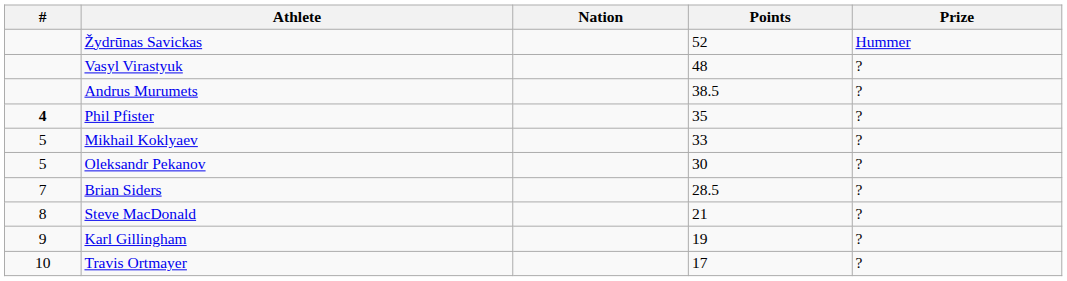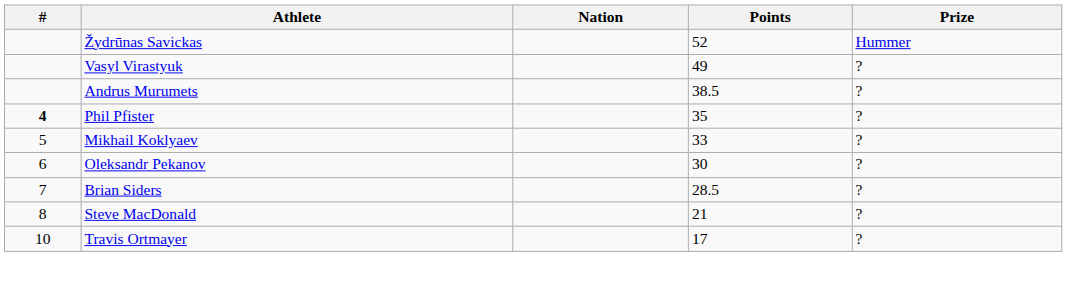Vasyl Virastyuk | Points: 48 -> 49
Oleksandr Pekanov | #: 5 -> 6
- row: 9 | Karl Gillingham | 19 | ?
